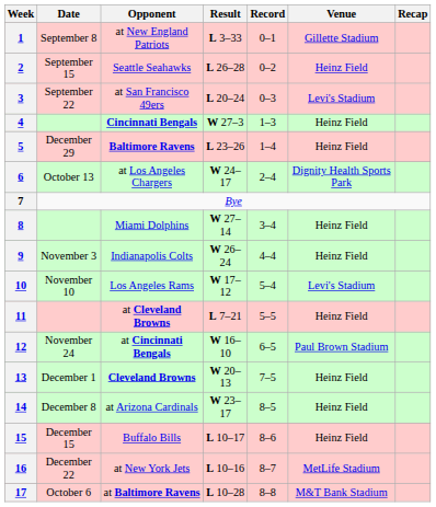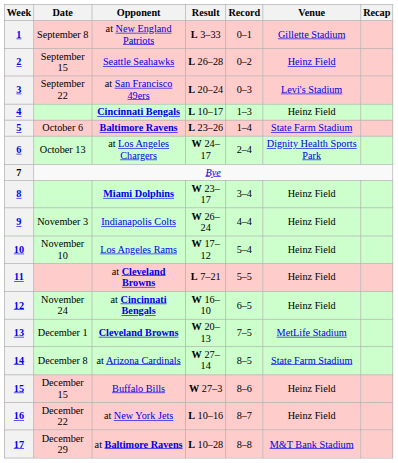4 | Result: W 27–3 -> L 10–17
5 | Date: December 29 -> October 6
5 | Venue: Heinz Field -> State Farm Stadium
8 | Opponent: normal -> bold
8 | Result: W 27–14 -> W 23–17
10 | Venue: Levi's Stadium -> Heinz Field
12 | Venue: Paul Brown Stadium -> Heinz Field
13 | Venue: Heinz Field -> MetLife Stadium
14 | Result: W 23–17 -> W 27–14
14 | Venue: Heinz Field -> State Farm Stadium
15 | Result: L 10–17 -> W 27–3
16 | Venue: MetLife Stadium -> Heinz Field
17 | Date: October 6 -> December 29
